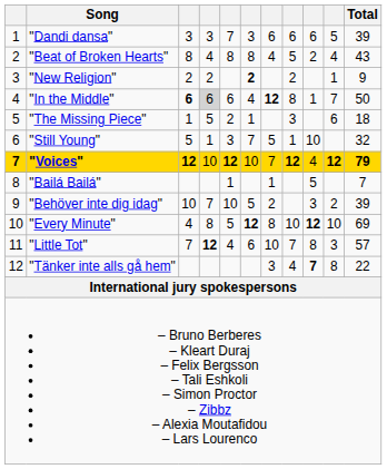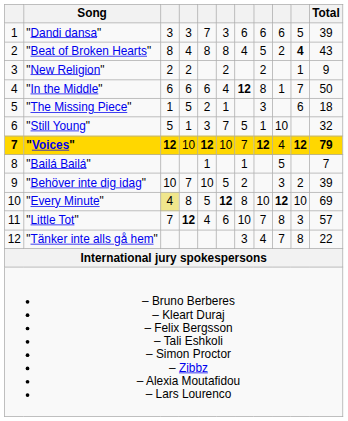"Beat of Broken Hearts" | column 10: normal -> bold
"New Religion" | column 6: bold -> normal
"In the Middle" | column 3: bold -> normal
"In the Middle" | column 4: lightgrey background -> no background
"Every Minute" | column 3: no background -> khaki background
"Tänker inte alls gå hem" | column 9: bold -> normal
